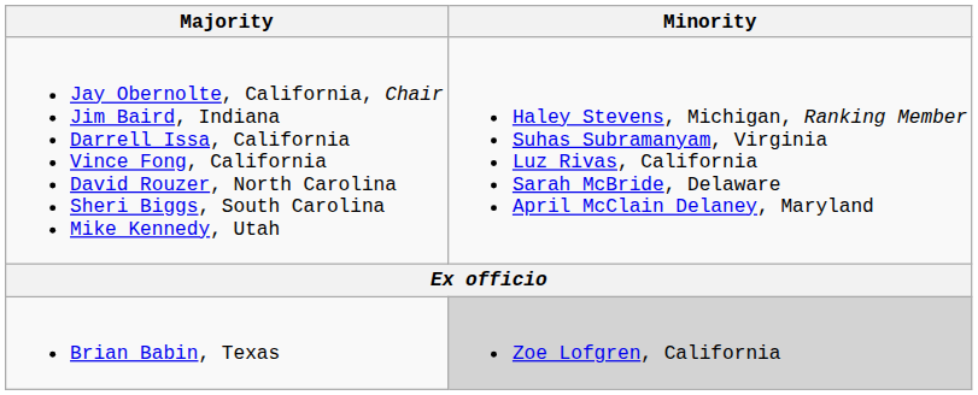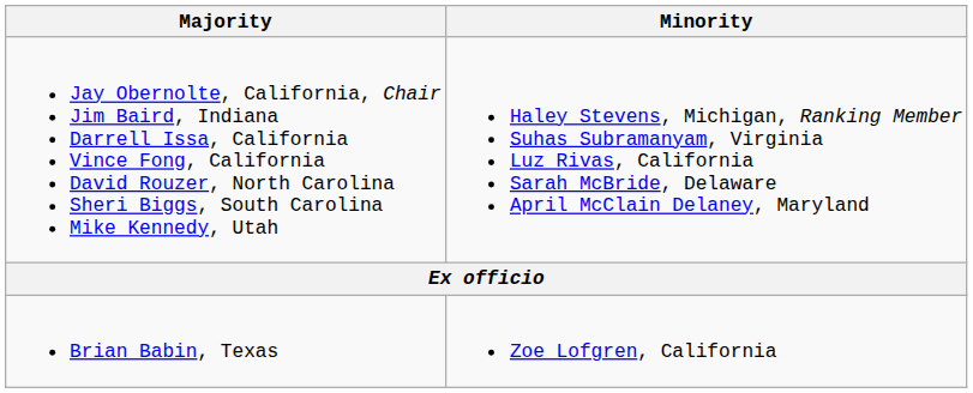Brian Babin, Texas | Minority: lightgrey background -> no background
